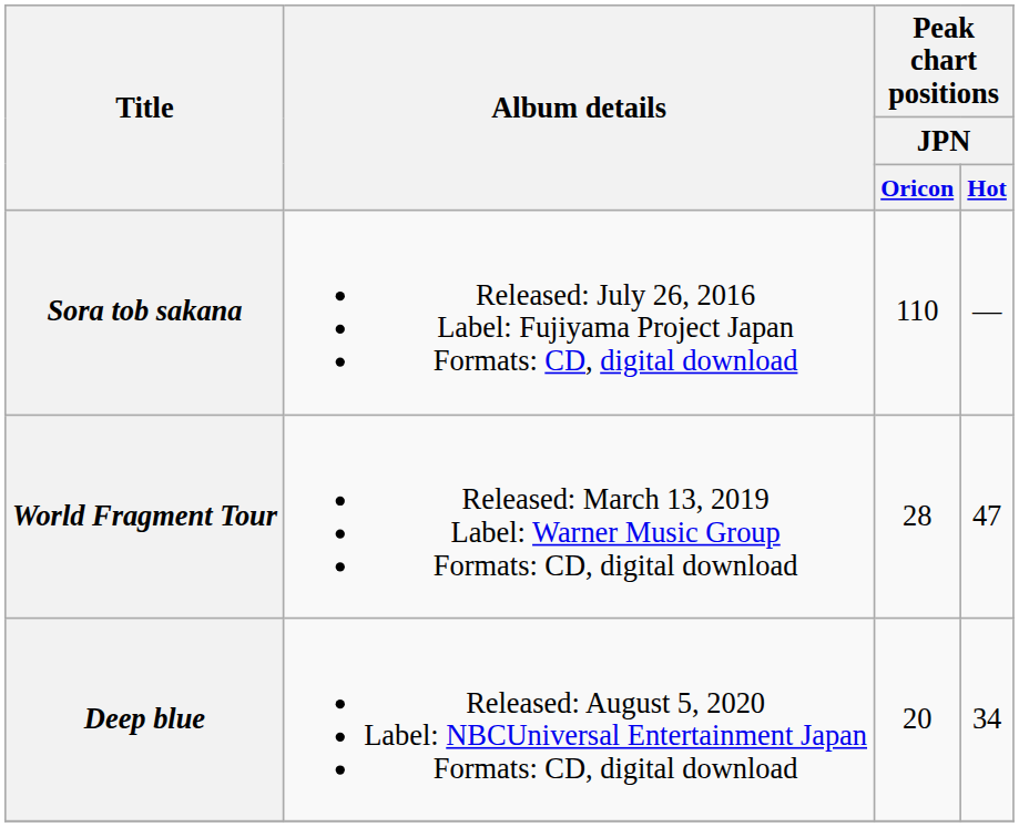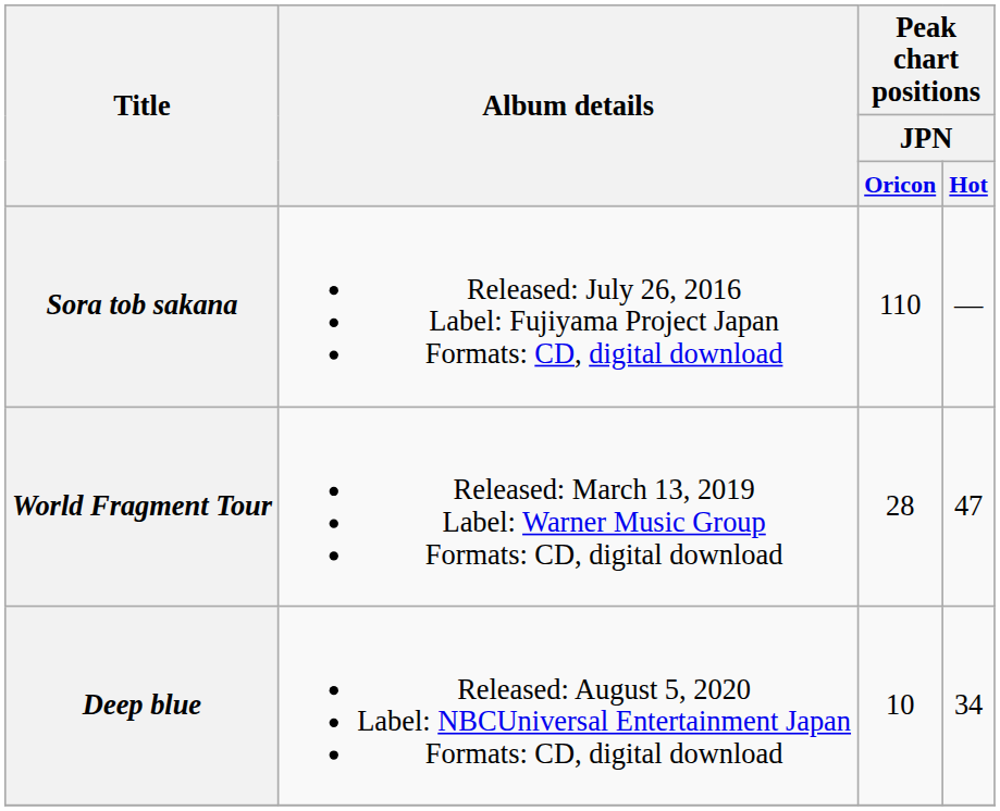Deep blue | Peak chart positions / JPN / Oricon: 20 -> 10
